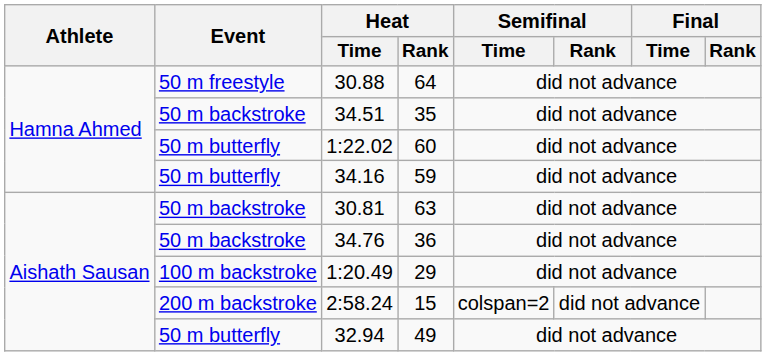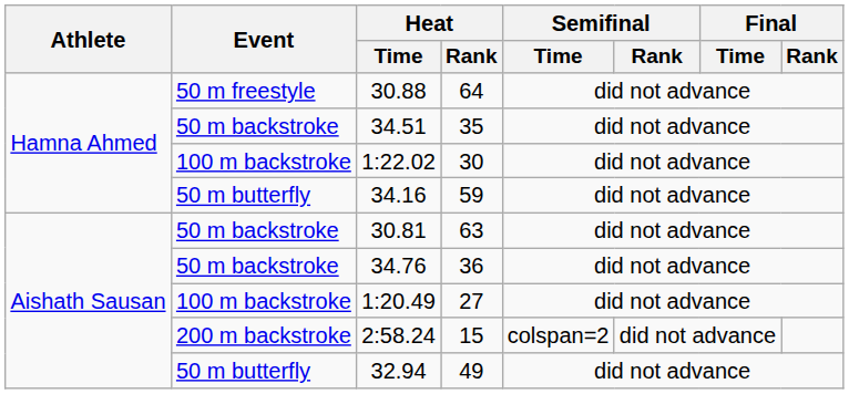1:22.02 | Event: 50 m butterfly -> 100 m backstroke
1:22.02 | Heat / Rank: 60 -> 30
1:20.49 | Heat / Rank: 29 -> 27
